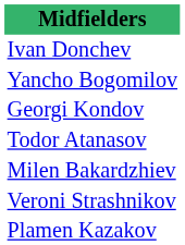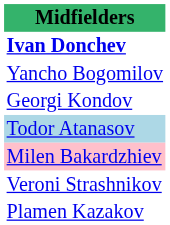Ivan Donchev | column 1: normal -> bold
Todor Atanasov | column 1: no background -> lightblue background
Milen Bakardzhiev | column 1: no background -> pink background
